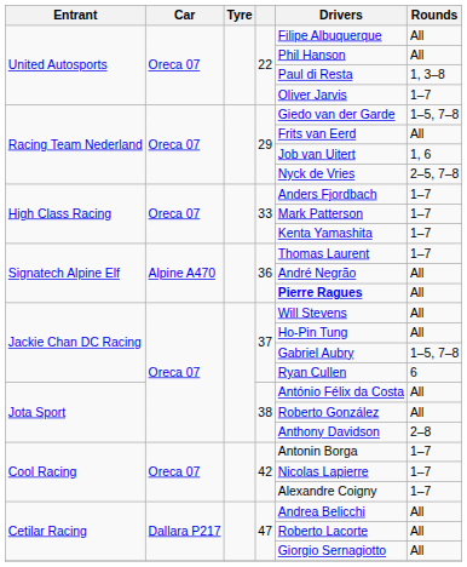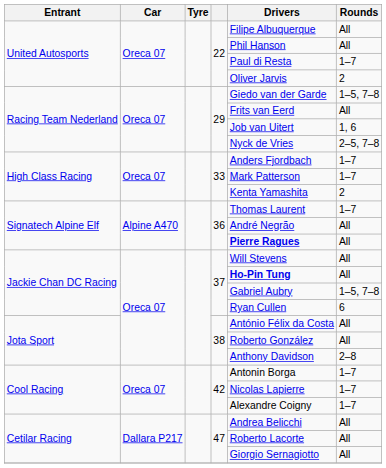row 4 | Rounds: 1, 3–8 -> 1–7
row 5 | Rounds: 1–7 -> 2
row 12 | Rounds: 1–7 -> 2
row 17 | Drivers: normal -> bold
